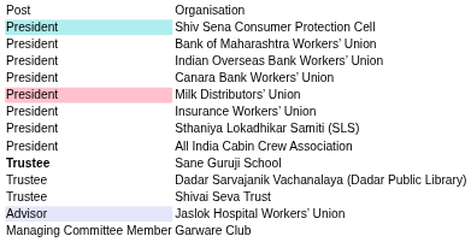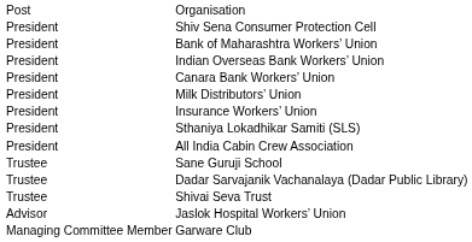Shiv Sena Consumer Protection Cell | column 1: paleturquoise background -> no background
Milk Distributors’ Union | column 1: pink background -> no background
Sane Guruji School | column 1: bold -> normal
Jaslok Hospital Workers’ Union | column 1: lavender background -> no background
